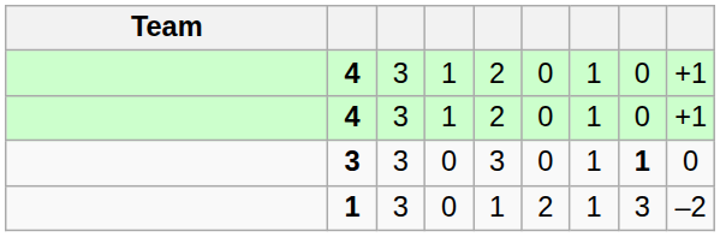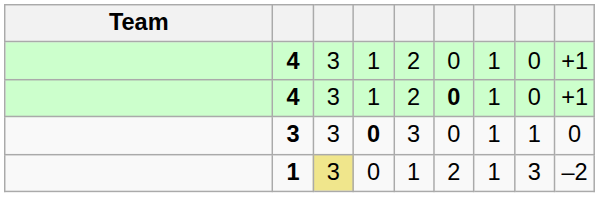row 3 | column 6: normal -> bold
row 4 | column 4: normal -> bold
row 4 | column 8: bold -> normal
row 5 | column 3: no background -> khaki background
